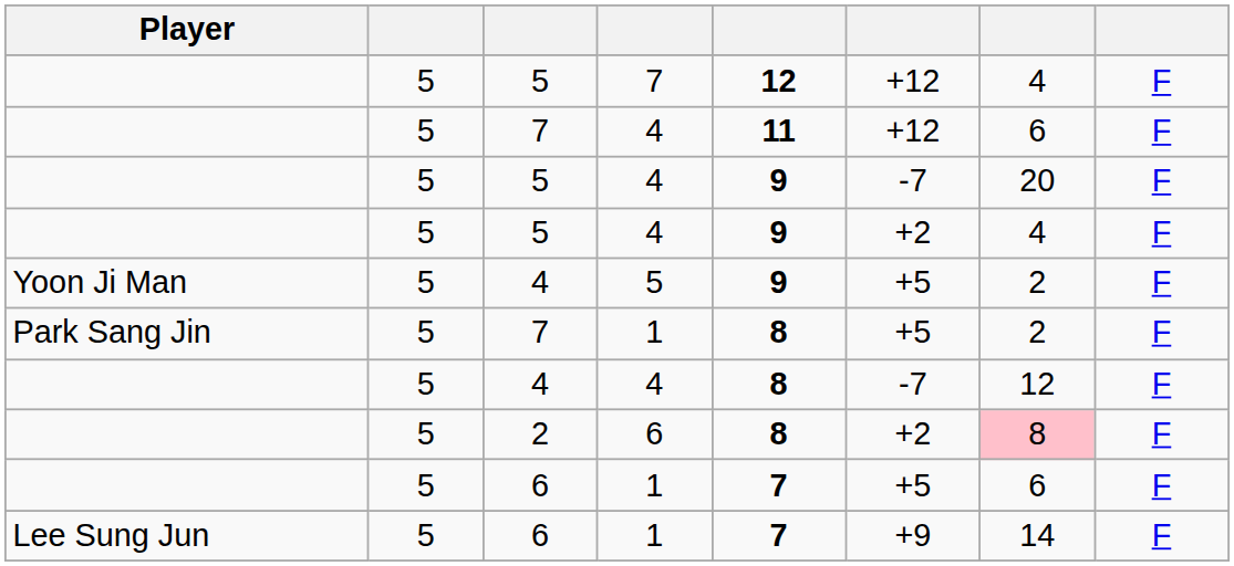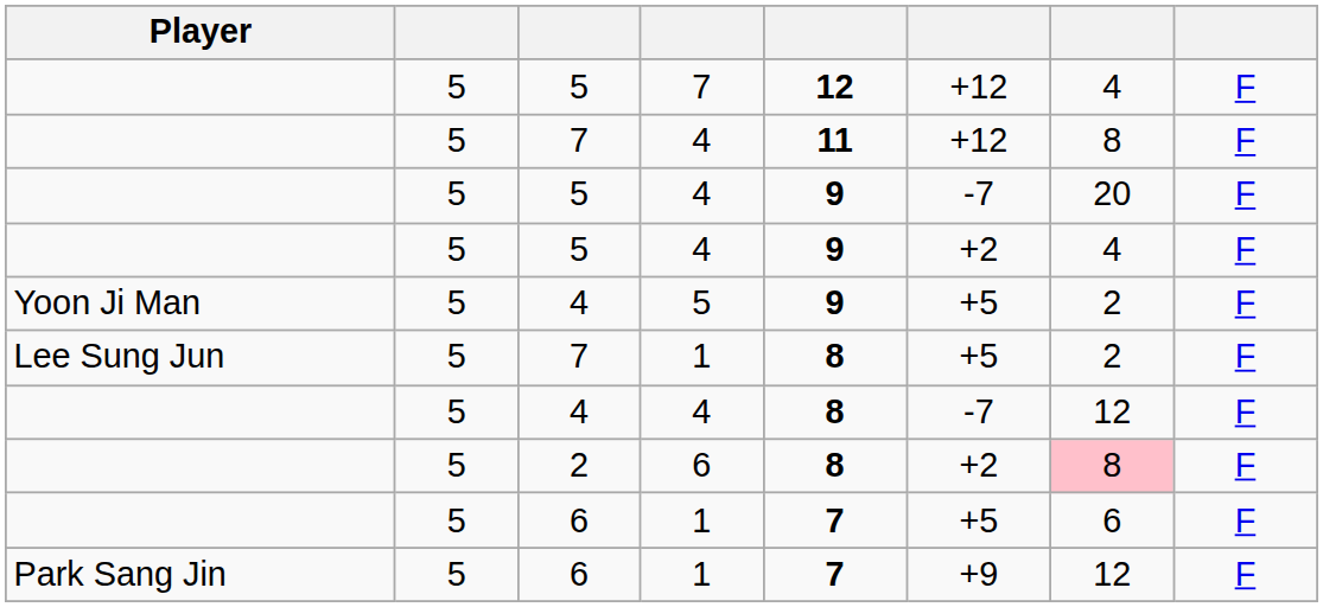row 3 | column 7: 6 -> 8
row 7 | Player: Park Sang Jin -> Lee Sung Jun
row 11 | Player: Lee Sung Jun -> Park Sang Jin
row 11 | column 7: 14 -> 12
